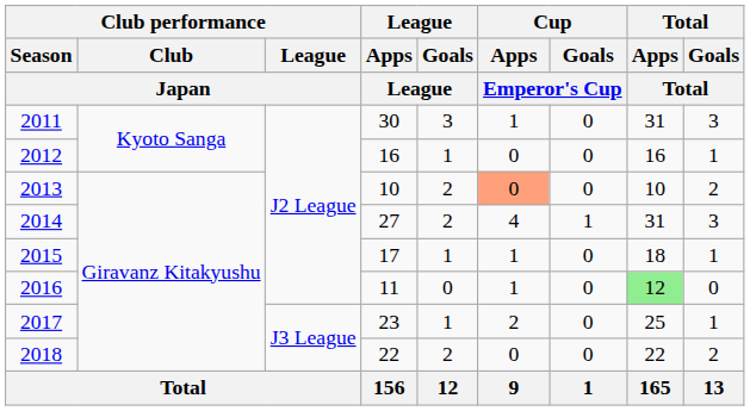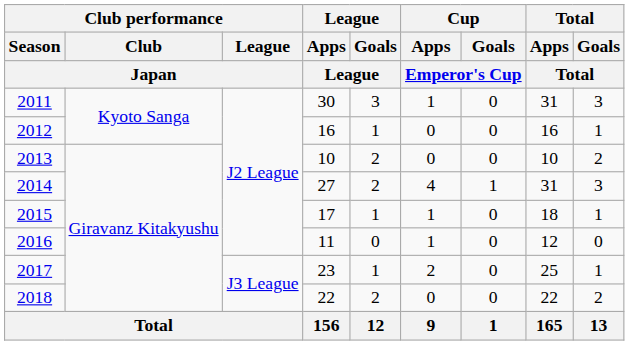2013 | Cup / Apps / Emperor's Cup: lightsalmon background -> no background
2016 | Total / Apps / Total: lightgreen background -> no background
